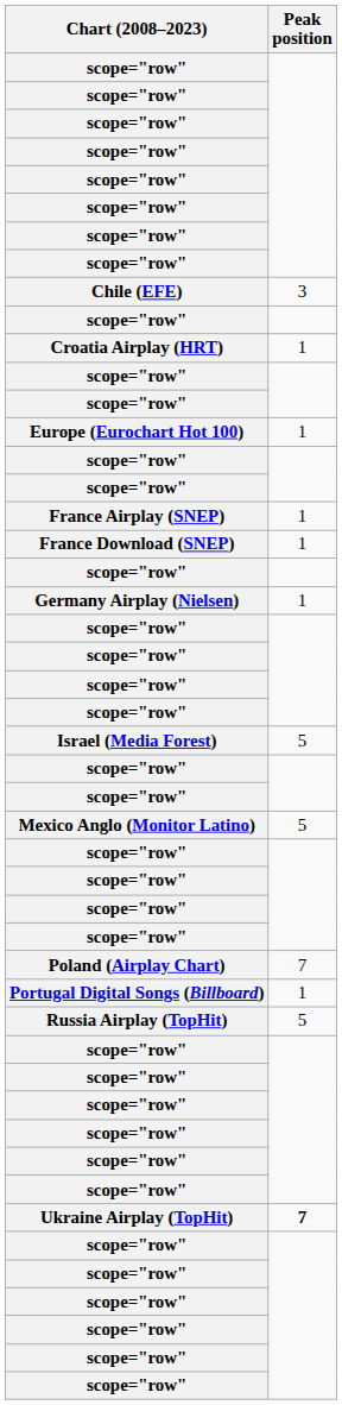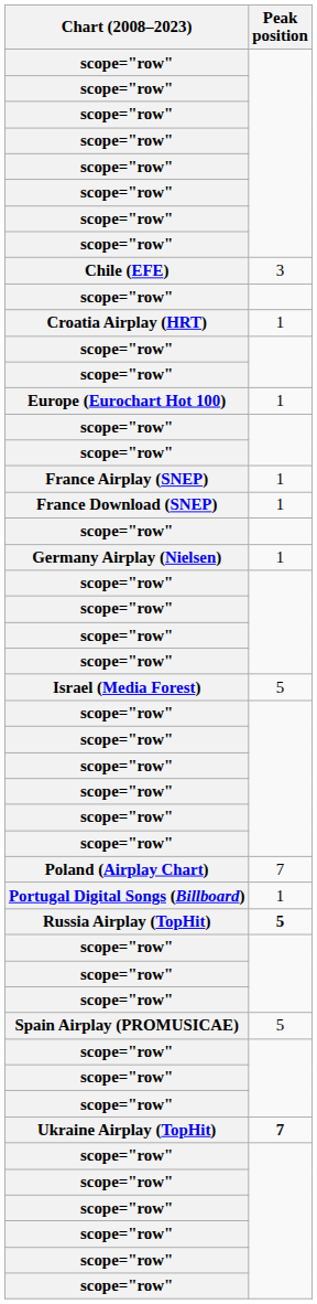- row: Mexico Anglo (Monitor Latino) | 5
Russia Airplay (TopHit) | Peak position: normal -> bold
+ row: Spain Airplay (PROMUSICAE) | 5
